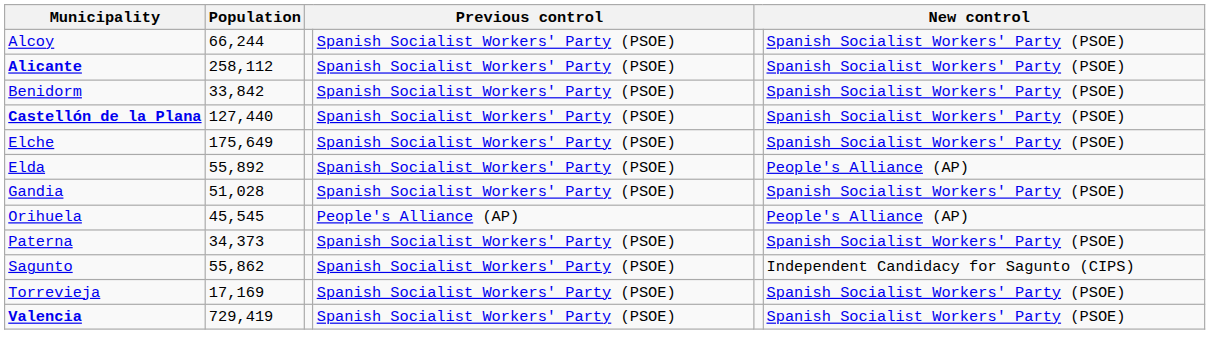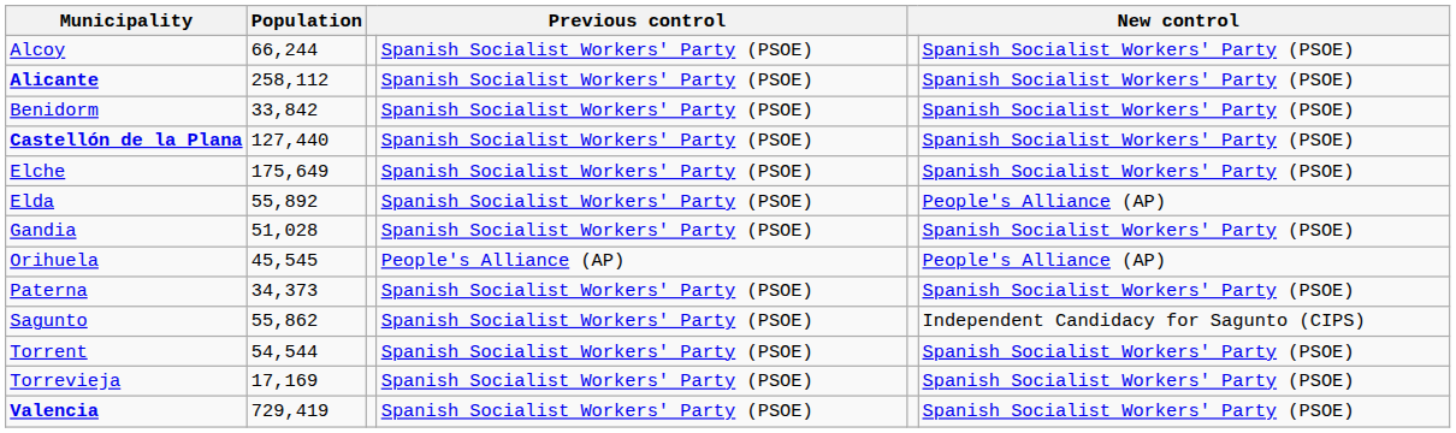+ row: Torrent | 54,544 | Spanish Socialist Workers' Party (PSOE) | Spanish Socialist Workers' Party (PSOE)
